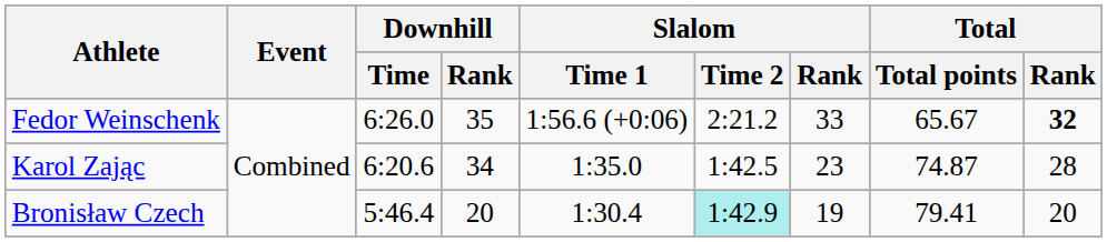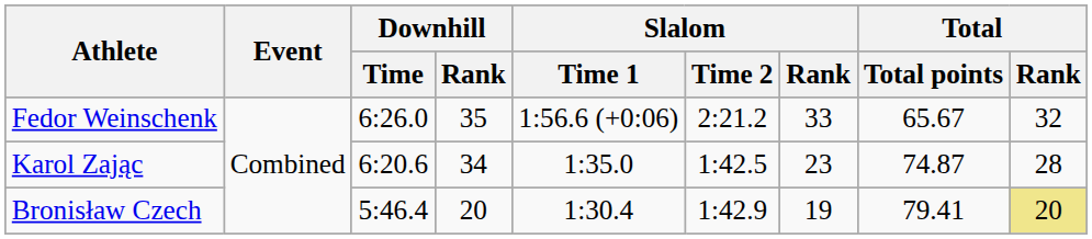row 3 | Total / Rank: bold -> normal
row 5 | Slalom / Time 2: paleturquoise background -> no background
row 5 | Total / Rank: no background -> khaki background
